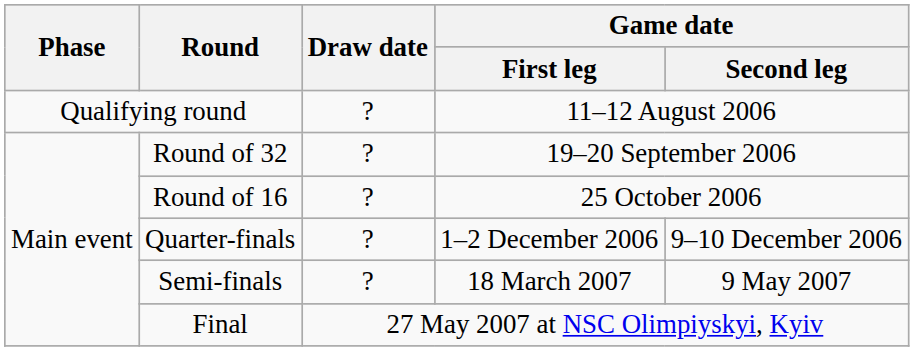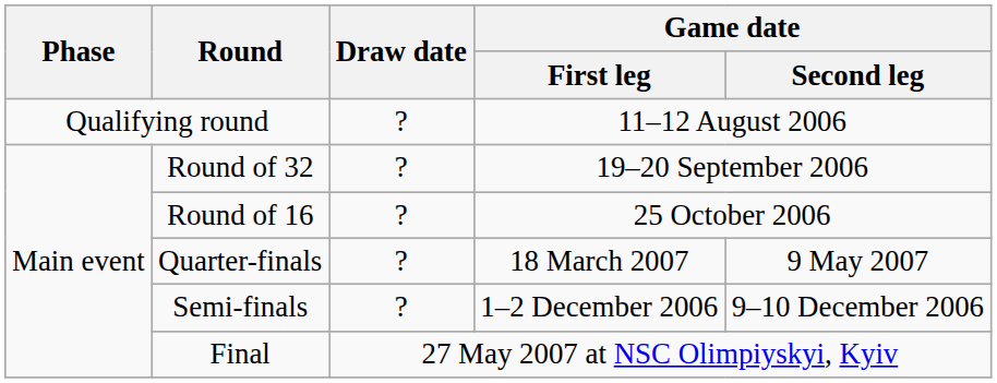Quarter-finals | Game date / First leg: 1–2 December 2006 -> 18 March 2007
Quarter-finals | Game date / Second leg: 9–10 December 2006 -> 9 May 2007
Semi-finals | Game date / First leg: 18 March 2007 -> 1–2 December 2006
Semi-finals | Game date / Second leg: 9 May 2007 -> 9–10 December 2006
